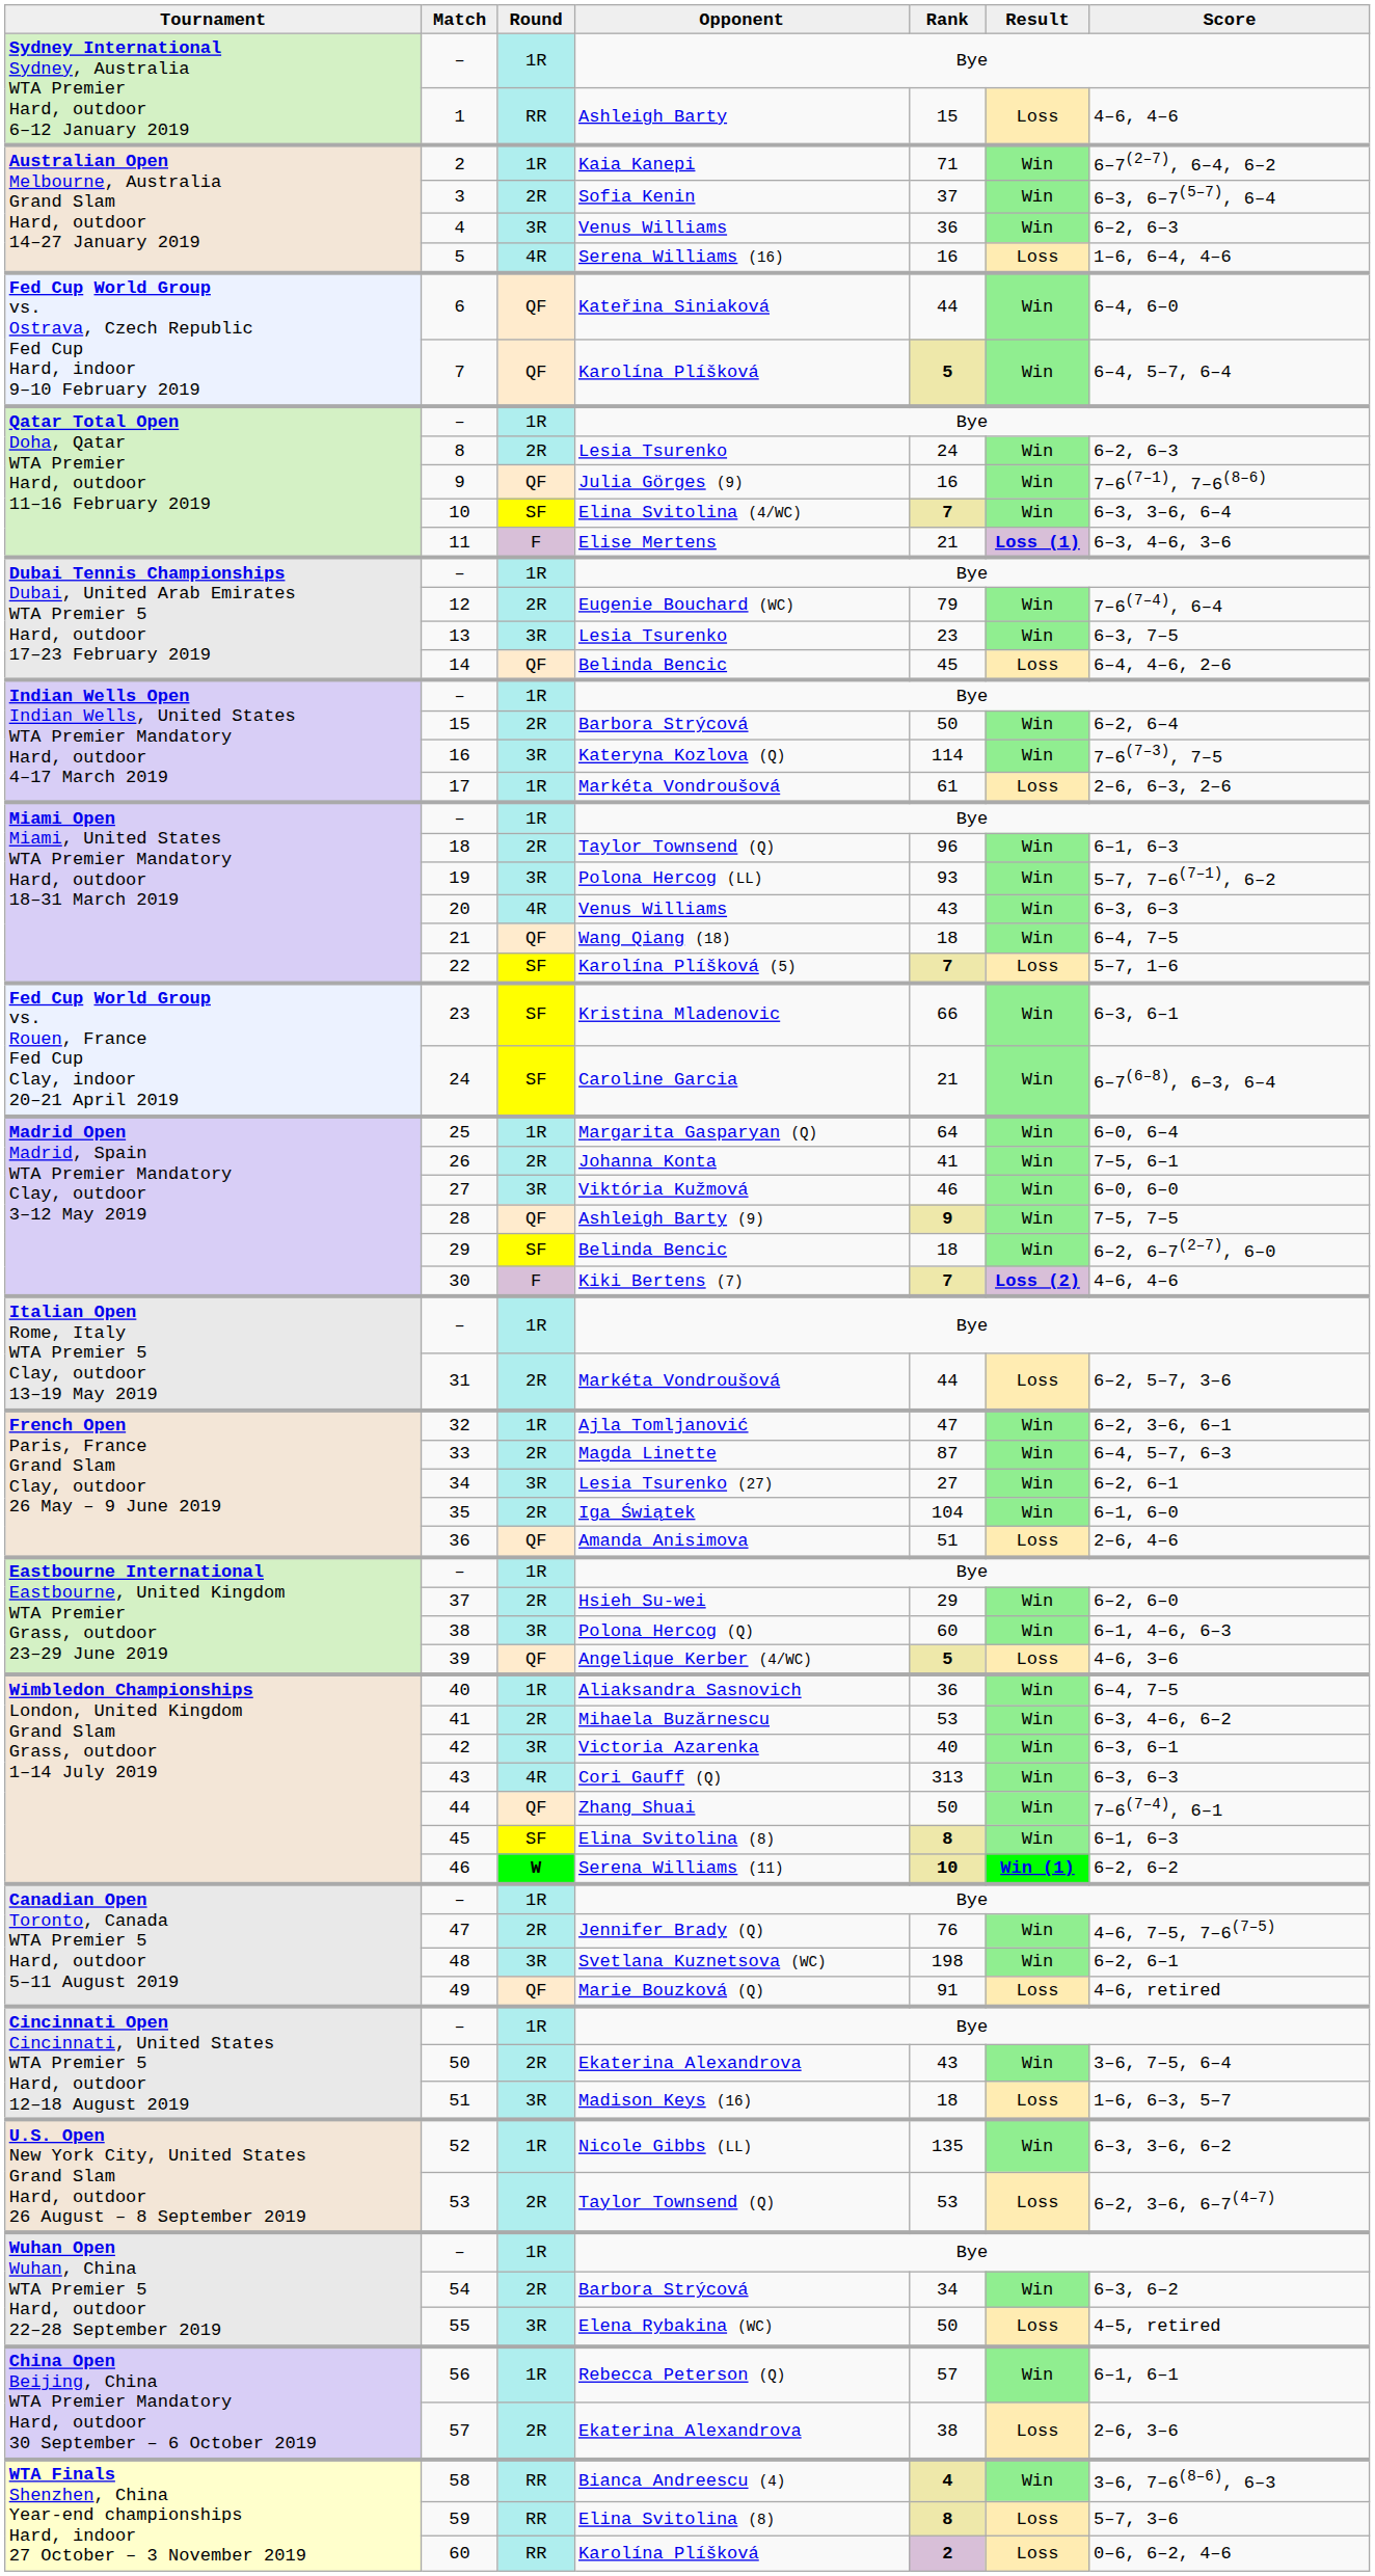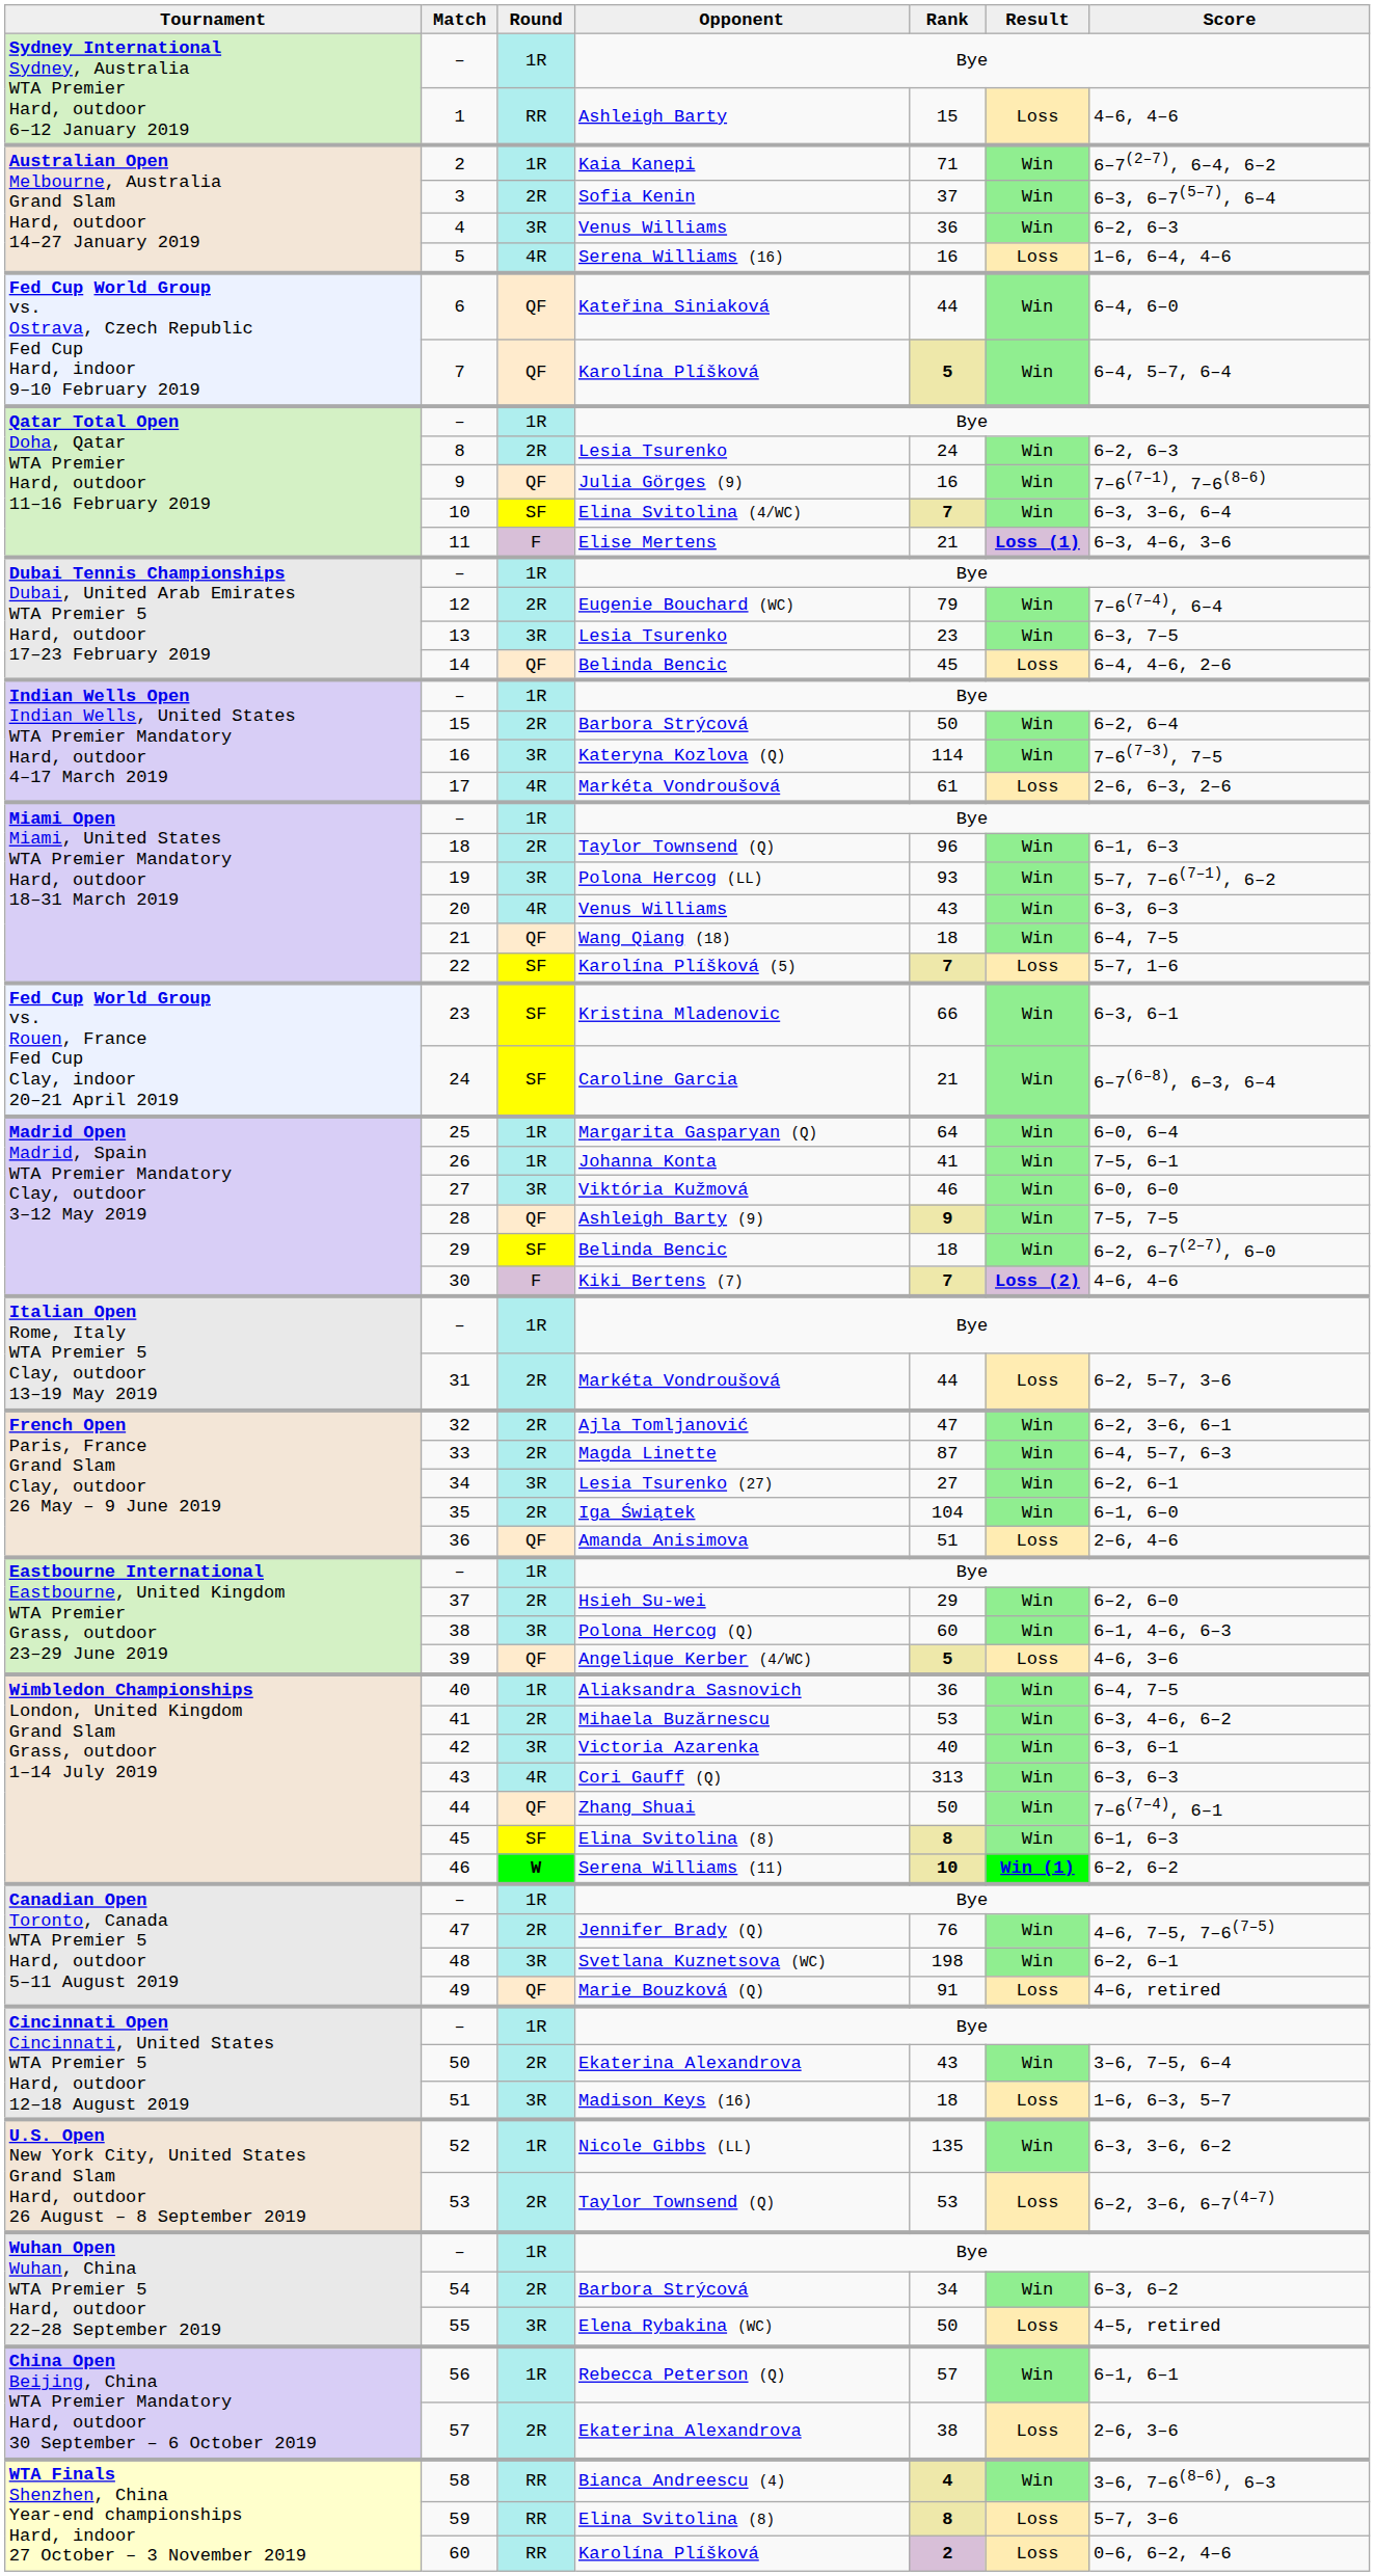17 | column 3: 1R -> 4R
26 | column 3: 2R -> 1R
32 | column 3: 1R -> 2R
